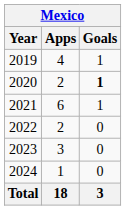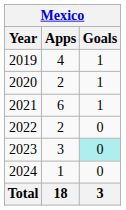2020 | Goals: bold -> normal
2023 | Goals: no background -> paleturquoise background
